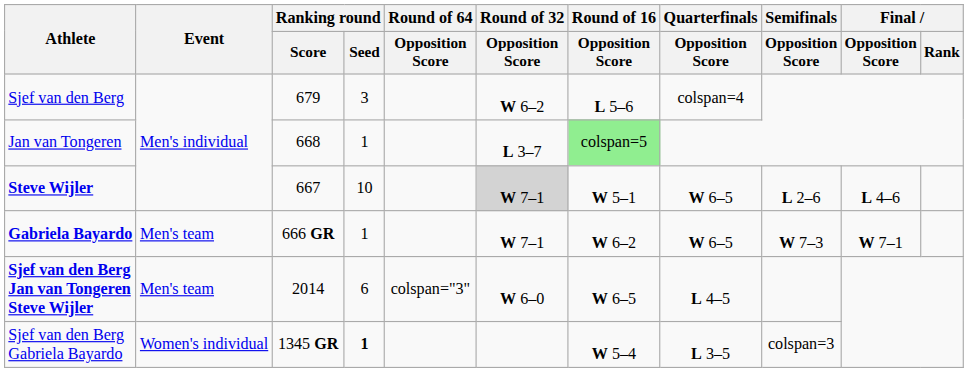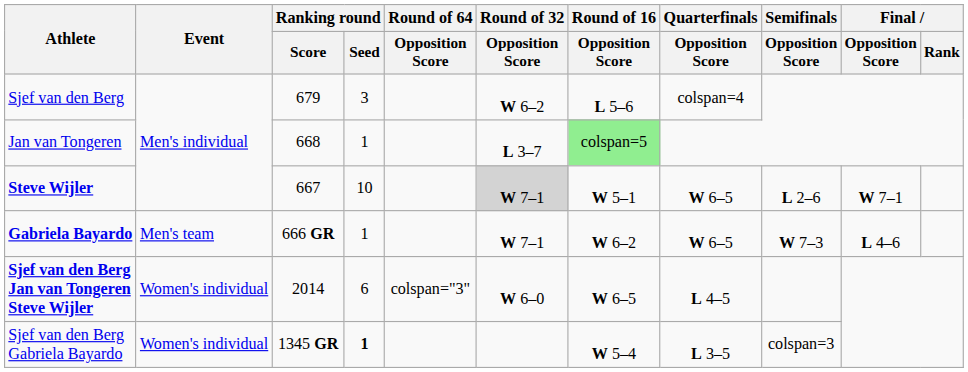Steve Wijler | Final / Opposition Score: L 4–6 -> W 7–1
Gabriela Bayardo | Final / Opposition Score: W 7–1 -> L 4–6
Sjef van den Berg Jan van Tongeren Steve Wijler | Event: Men's team -> Women's individual
